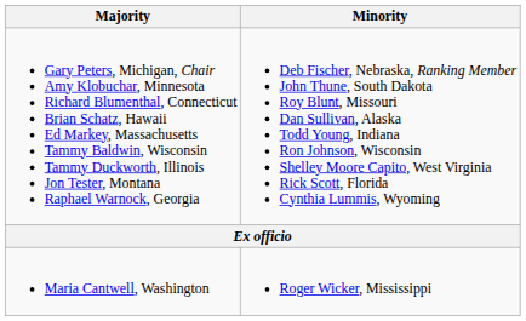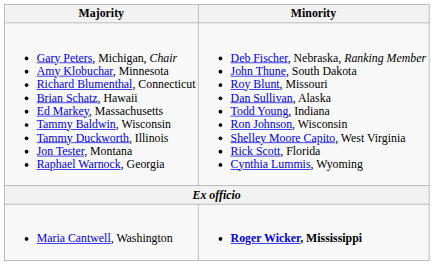Maria Cantwell, Washington | Minority: normal -> bold
